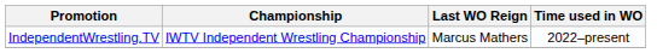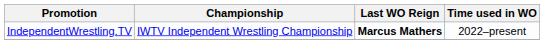IndependentWrestling.TV | Last WO Reign: normal -> bold
